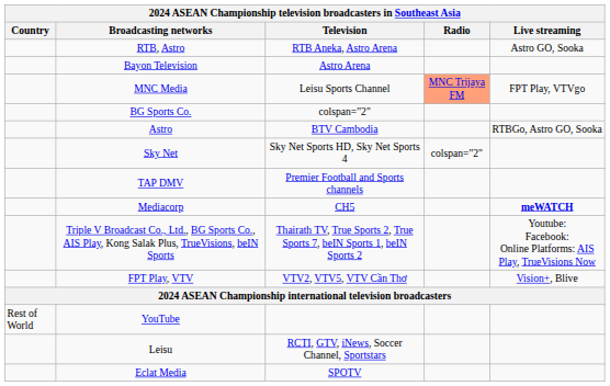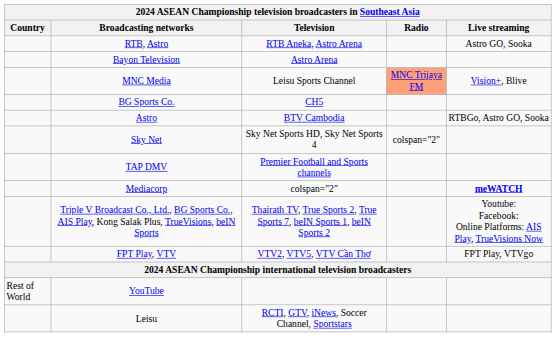MNC Media | Live streaming: FPT Play, VTVgo -> Vision+, Blive
BG Sports Co. | Television: colspan="2" -> CH5
Mediacorp | Television: CH5 -> colspan="2"
FPT Play, VTV | Live streaming: Vision+, Blive -> FPT Play, VTVgo
- row: Eclat Media | SPOTV
